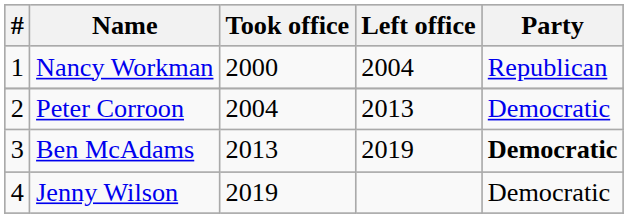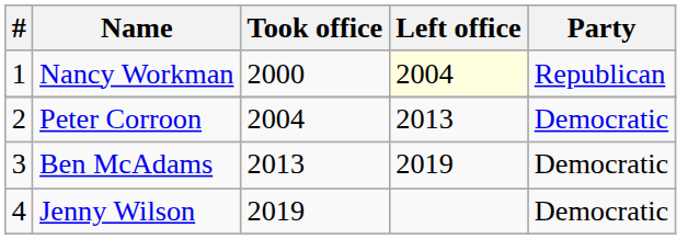Nancy Workman | Left office: no background -> lightyellow background
Ben McAdams | Party: bold -> normal
